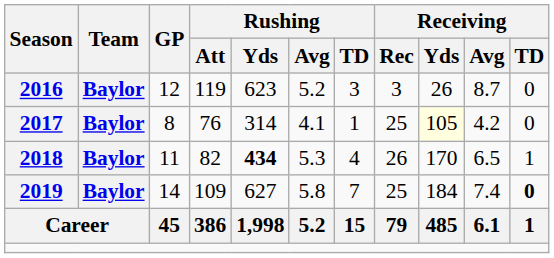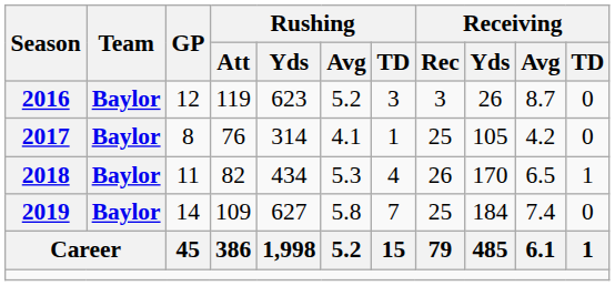2017 | Receiving / Yds: lightyellow background -> no background
2018 | Rushing / Yds: bold -> normal
2019 | Receiving / TD: bold -> normal
